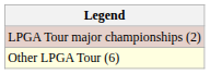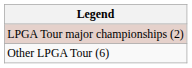row 3 | column 1: lightyellow background -> no background
